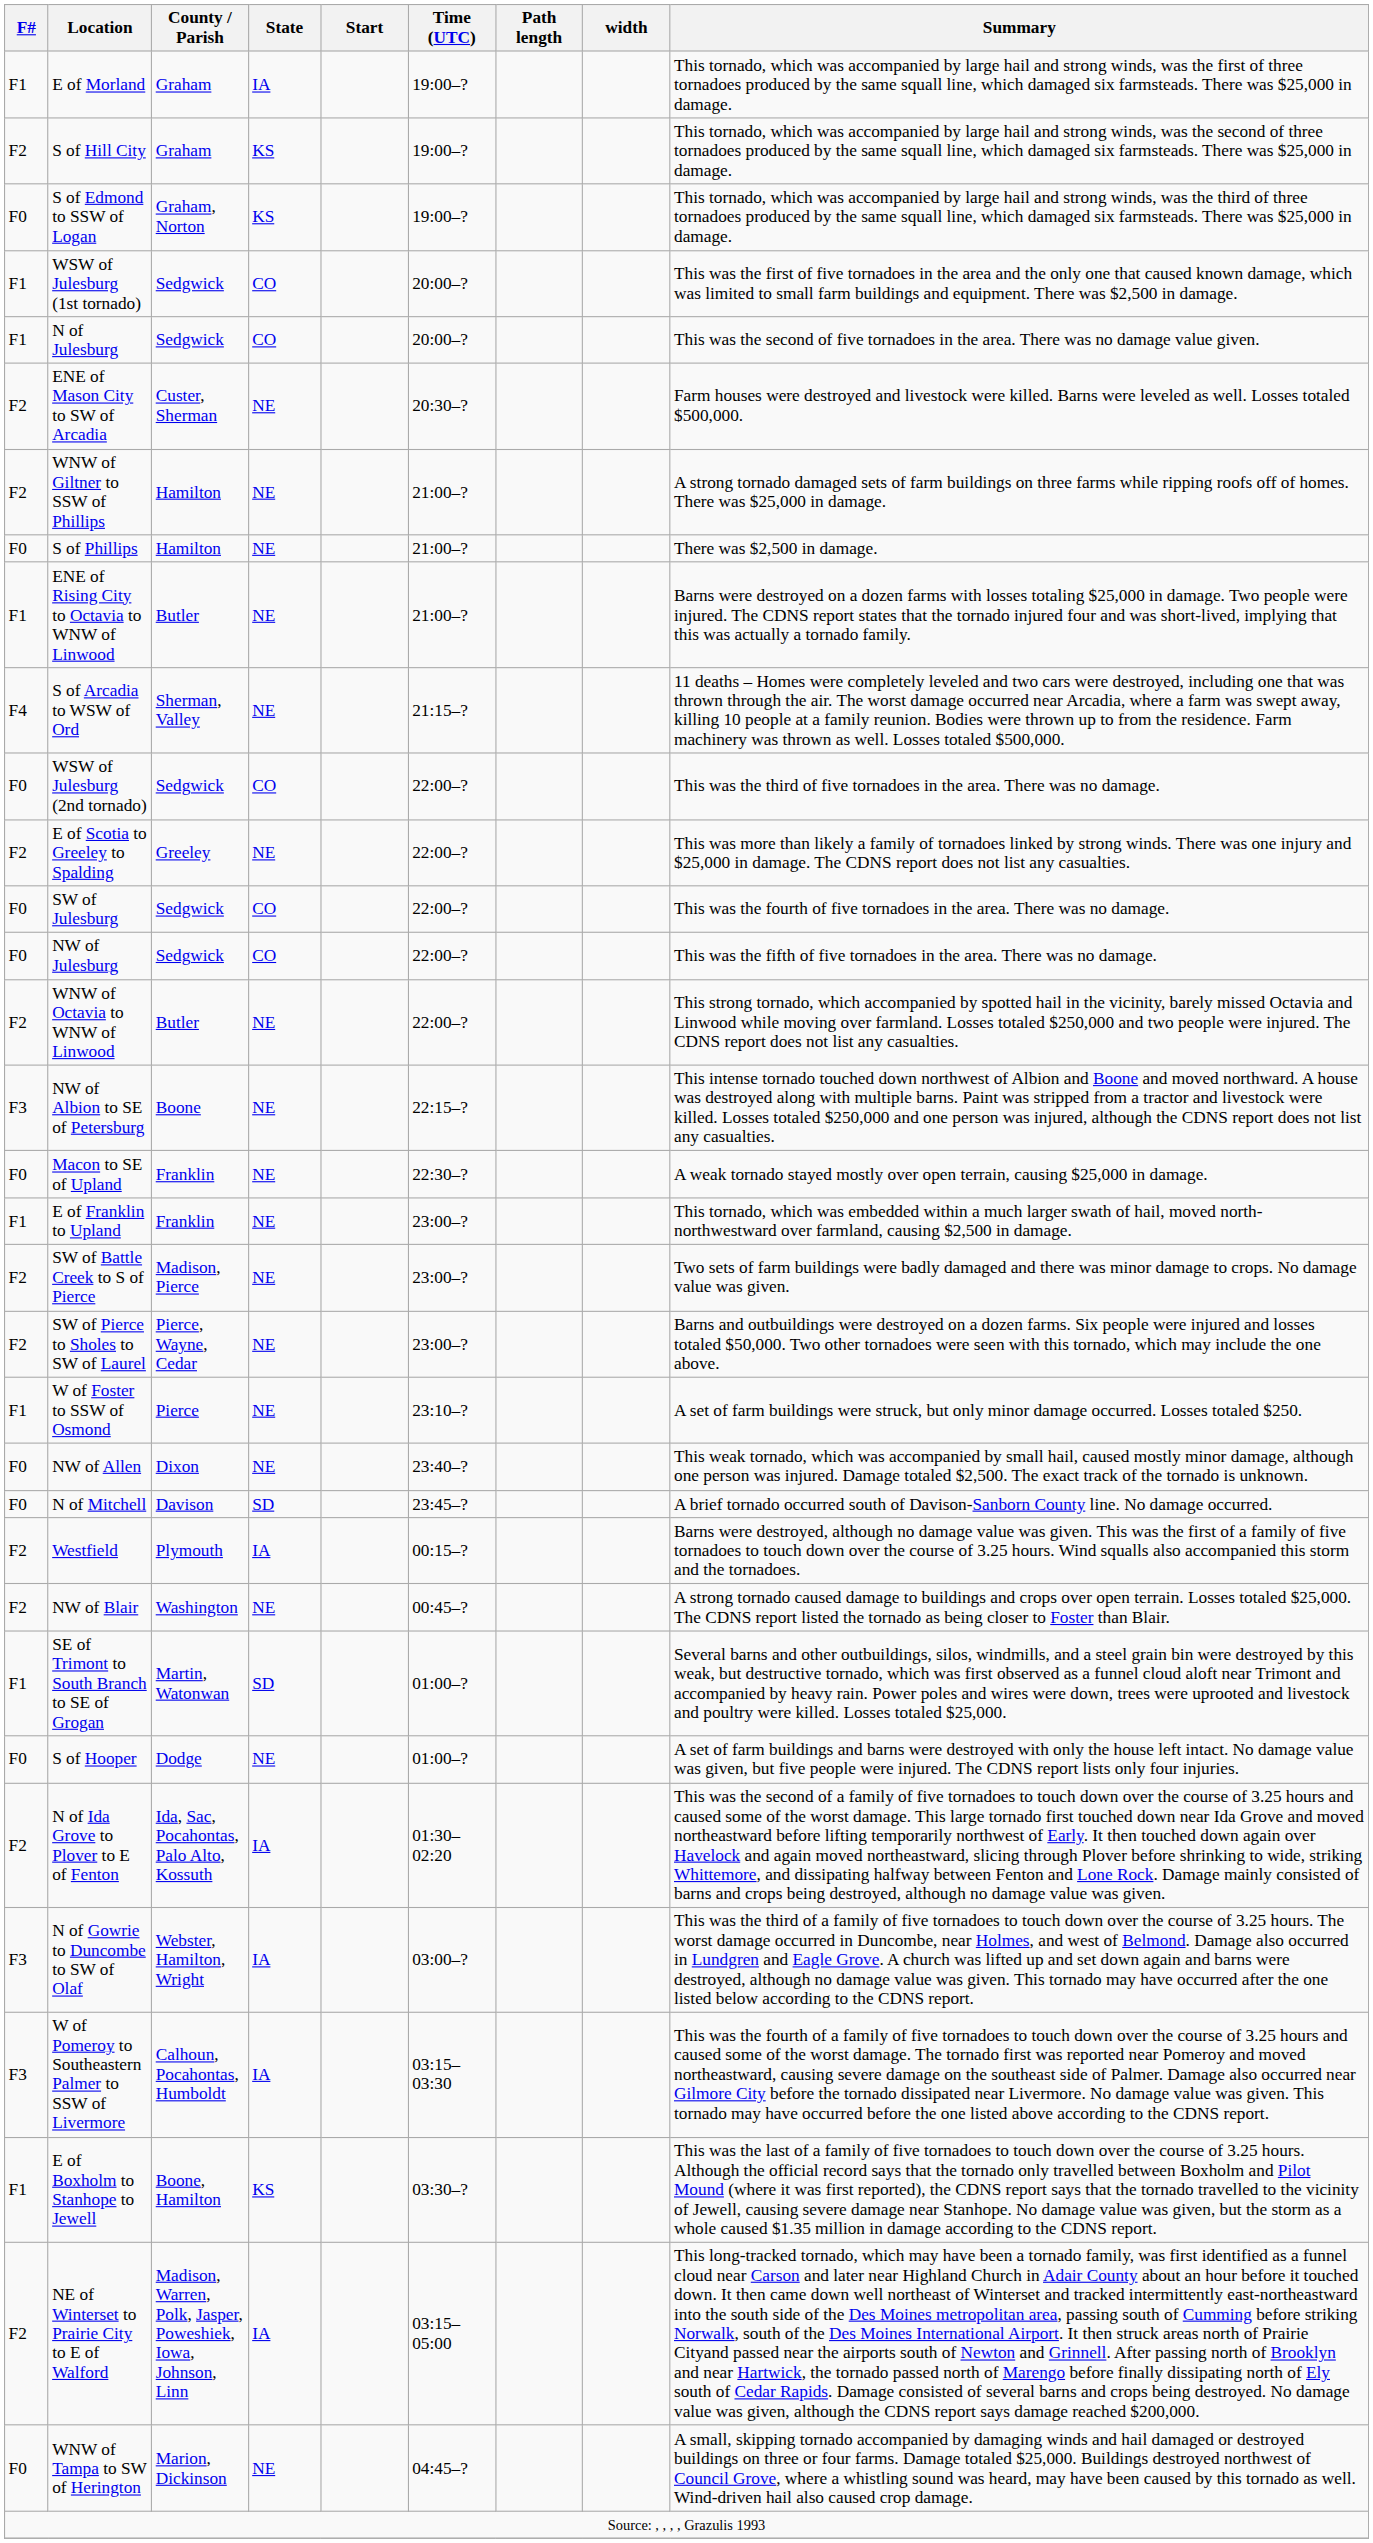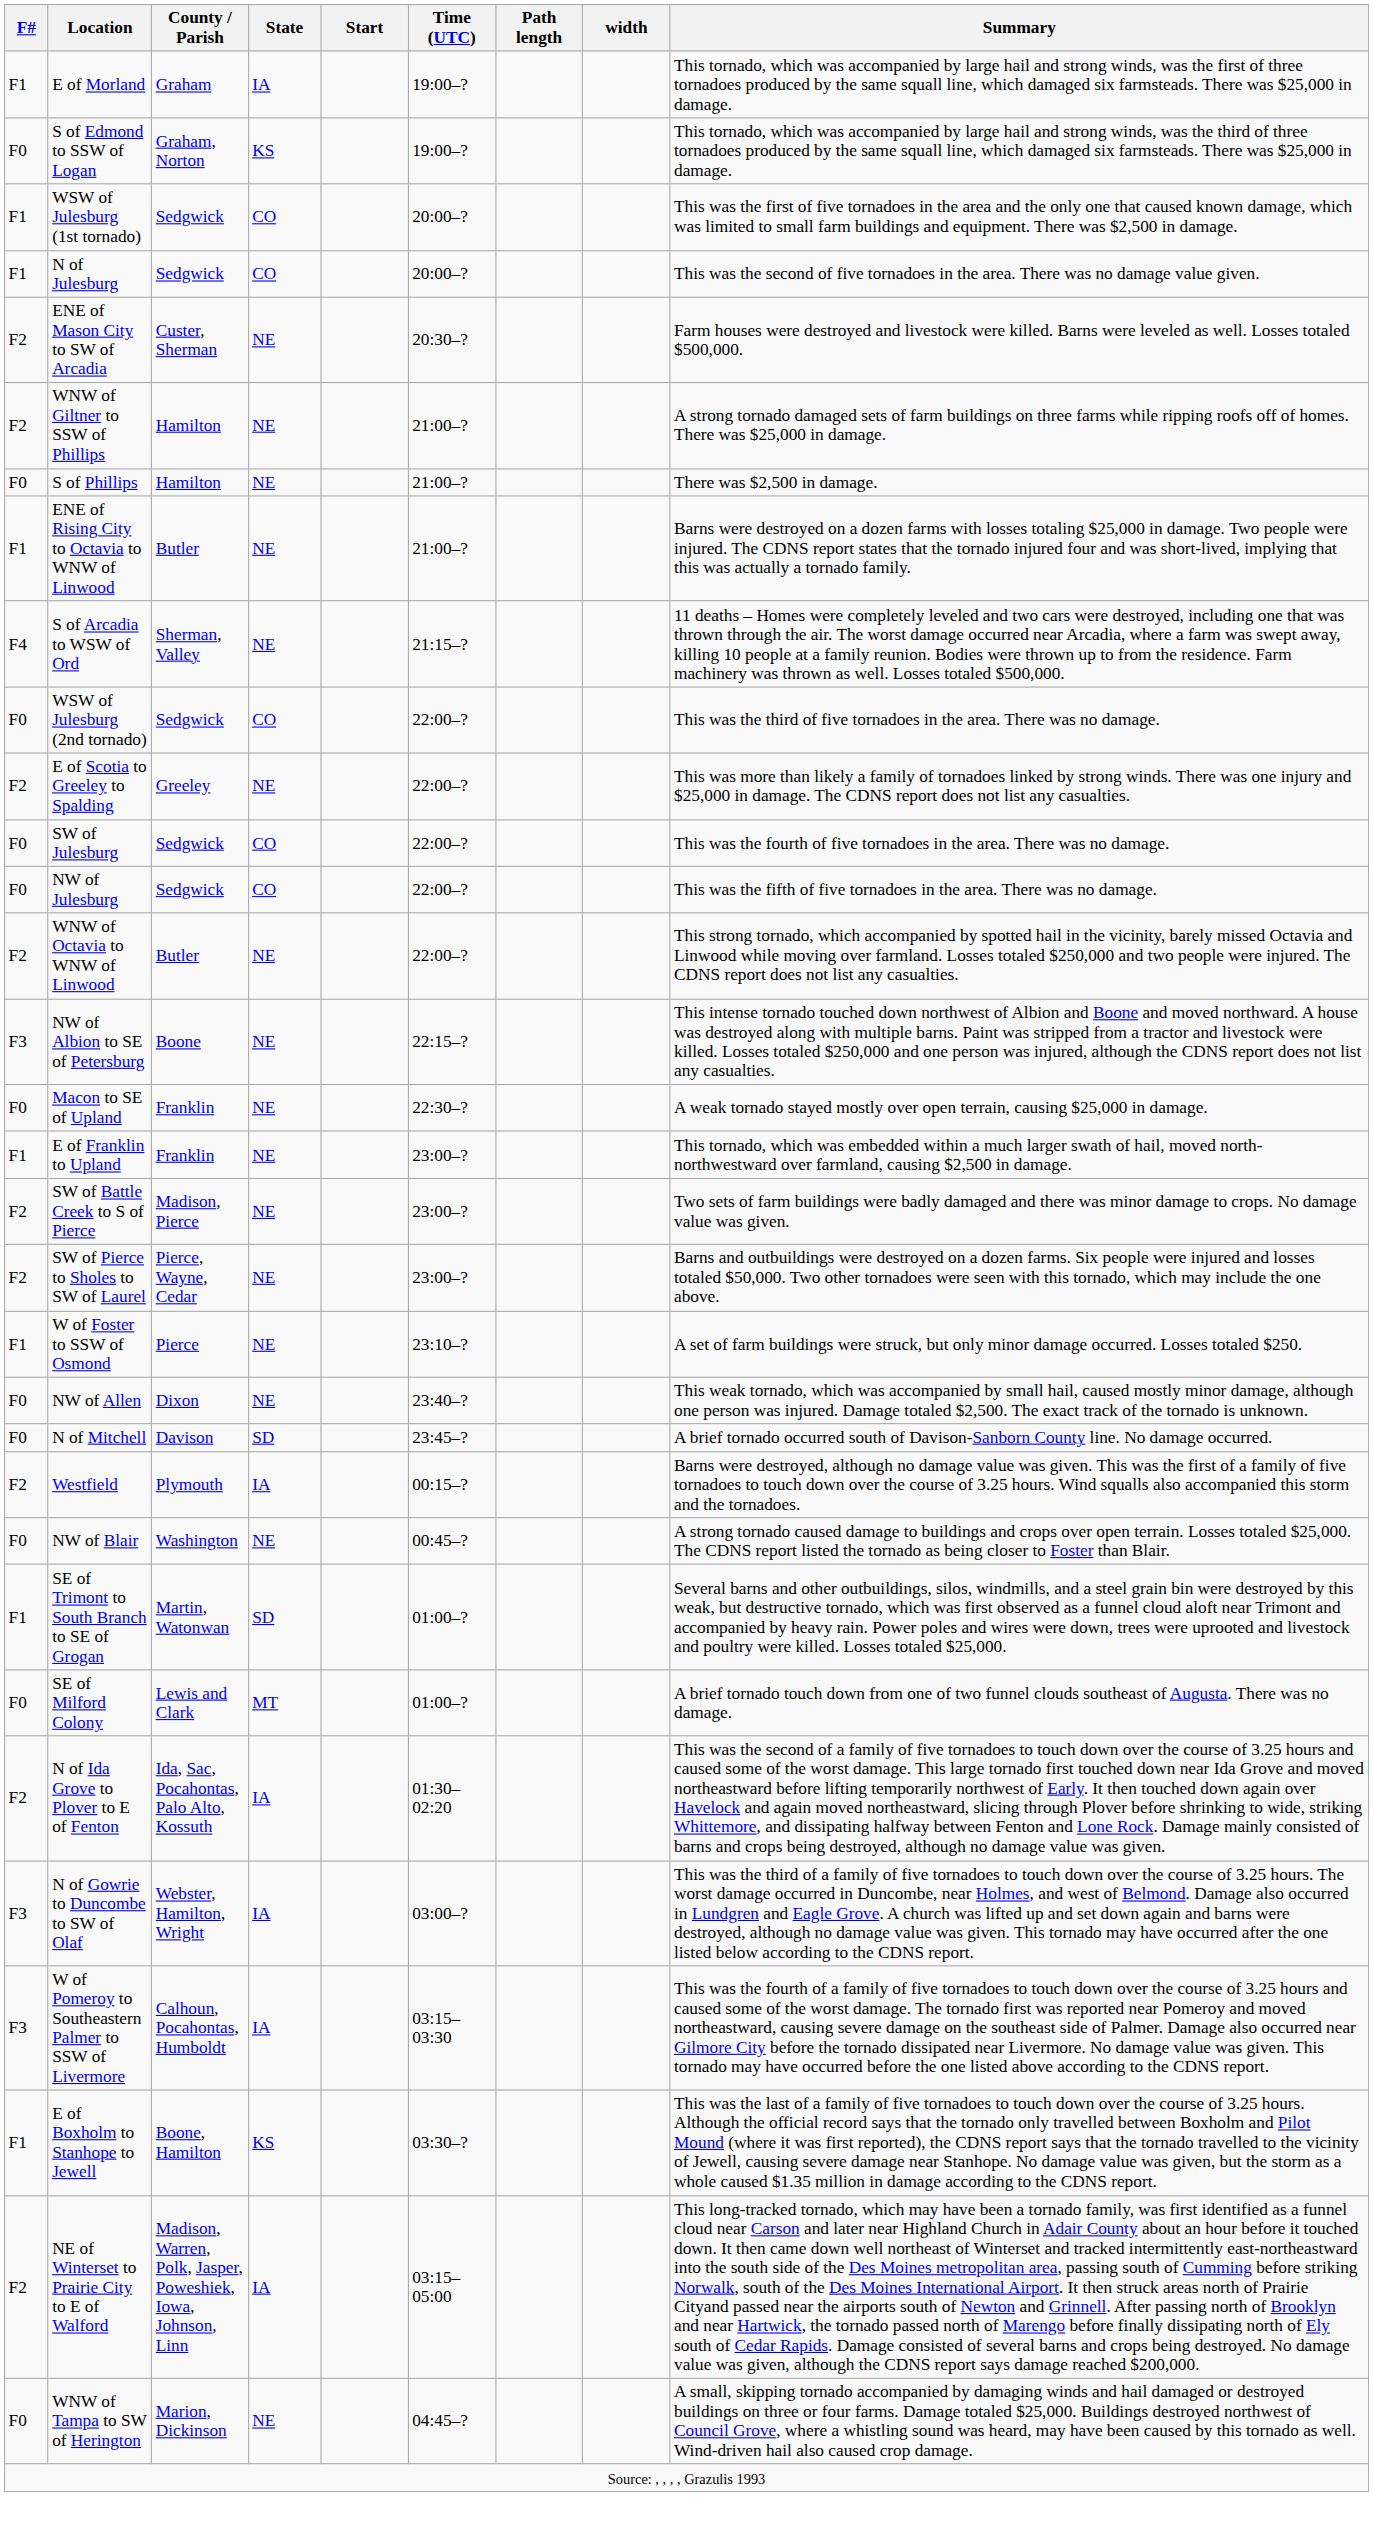- row: F2 | S of Hill City | Graham | KS | 19:00–? | This tornado, which was accompanied by large hail and strong winds, was the second of three tornadoes produced by the same squall line, which damaged six farmsteads. There was $25,000 in damage.
NW of Blair | F#: F2 -> F0
- row: F0 | S of Hooper | Dodge | NE | 01:00–? | A set of farm buildings and barns were destroyed with only the house left intact. No damage value was given, but five people were injured. The CDNS report lists only four injuries.
+ row: F0 | SE of Milford Colony | Lewis and Clark | MT | 01:00–? | A brief tornado touch down from one of two funnel clouds southeast of Augusta. There was no damage.
